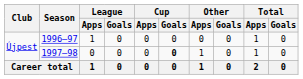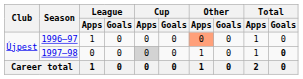1996–97 | Other / Apps: no background -> lightsalmon background
1997–98 | Cup / Apps: no background -> lightgrey background
1997–98 | Cup / Goals: bold -> normal
1997–98 | Total / Goals: normal -> bold
